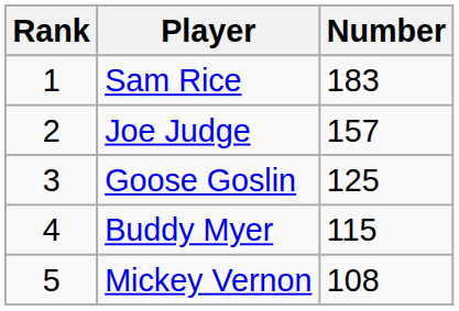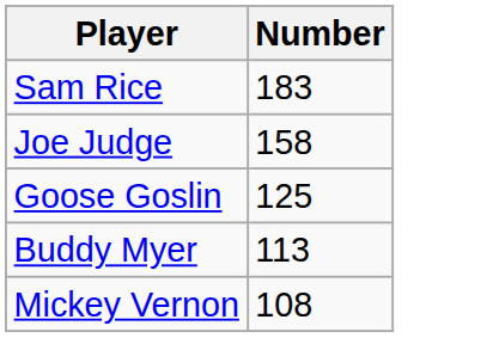- column: Rank | 1 | 2 | 3 | 4 | 5
Joe Judge | Number: 157 -> 158
Buddy Myer | Number: 115 -> 113
